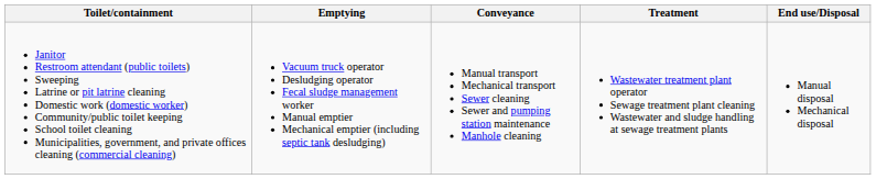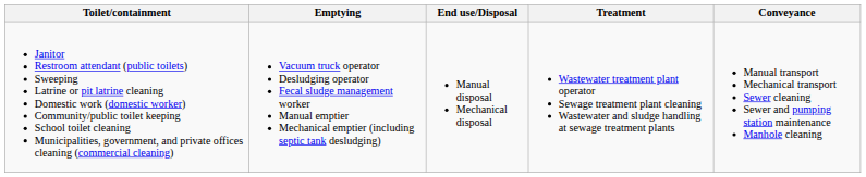columns swapped: Conveyance <-> End use/Disposal
